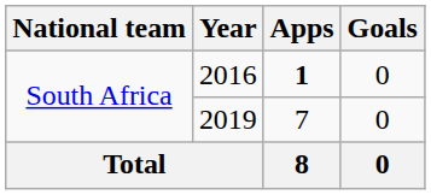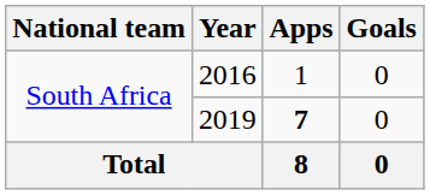2016 | Apps: bold -> normal
2019 | Apps: normal -> bold
